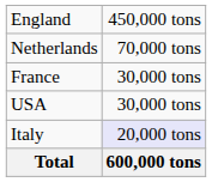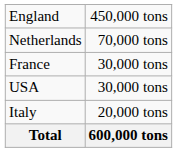Italy | column 2: lavender background -> no background
